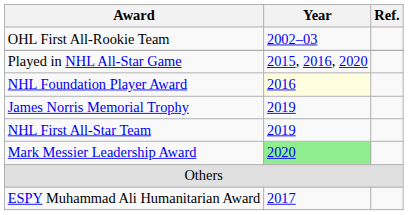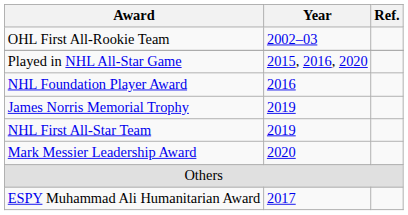NHL Foundation Player Award | Year: lightyellow background -> no background
Mark Messier Leadership Award | Year: lightgreen background -> no background
